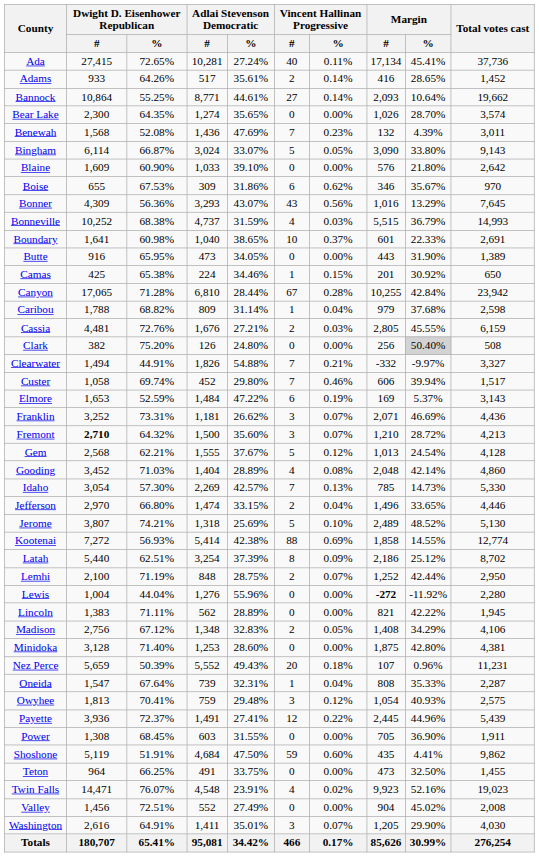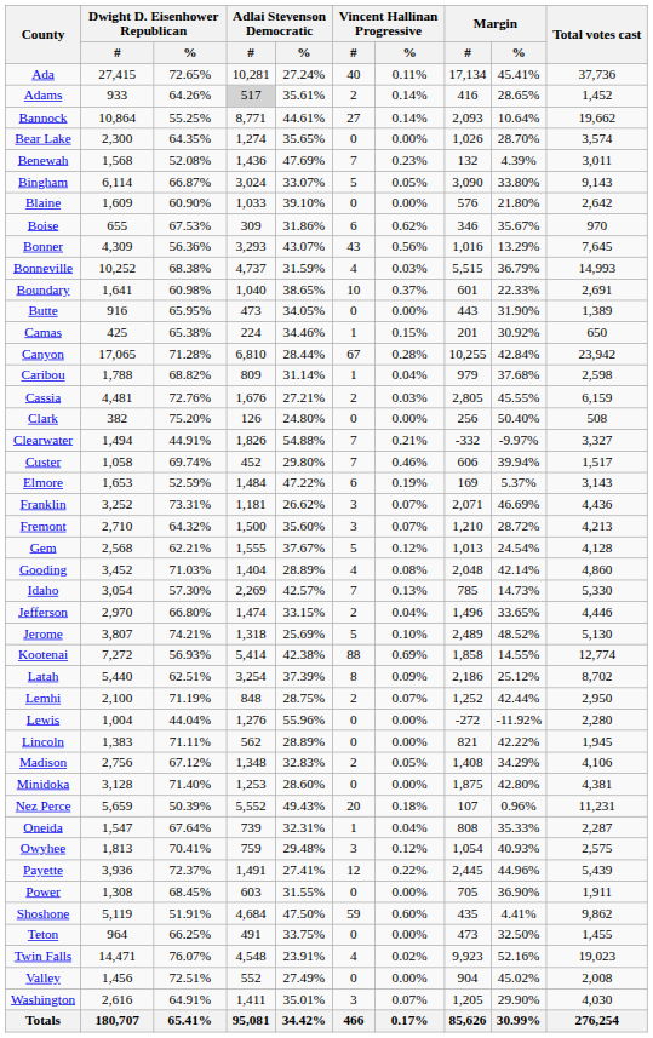Adams | Adlai Stevenson Democratic / #: no background -> lightgrey background
Clark | Margin / %: lightgrey background -> no background
Fremont | Dwight D. Eisenhower Republican / #: bold -> normal
Lewis | Margin / #: bold -> normal
